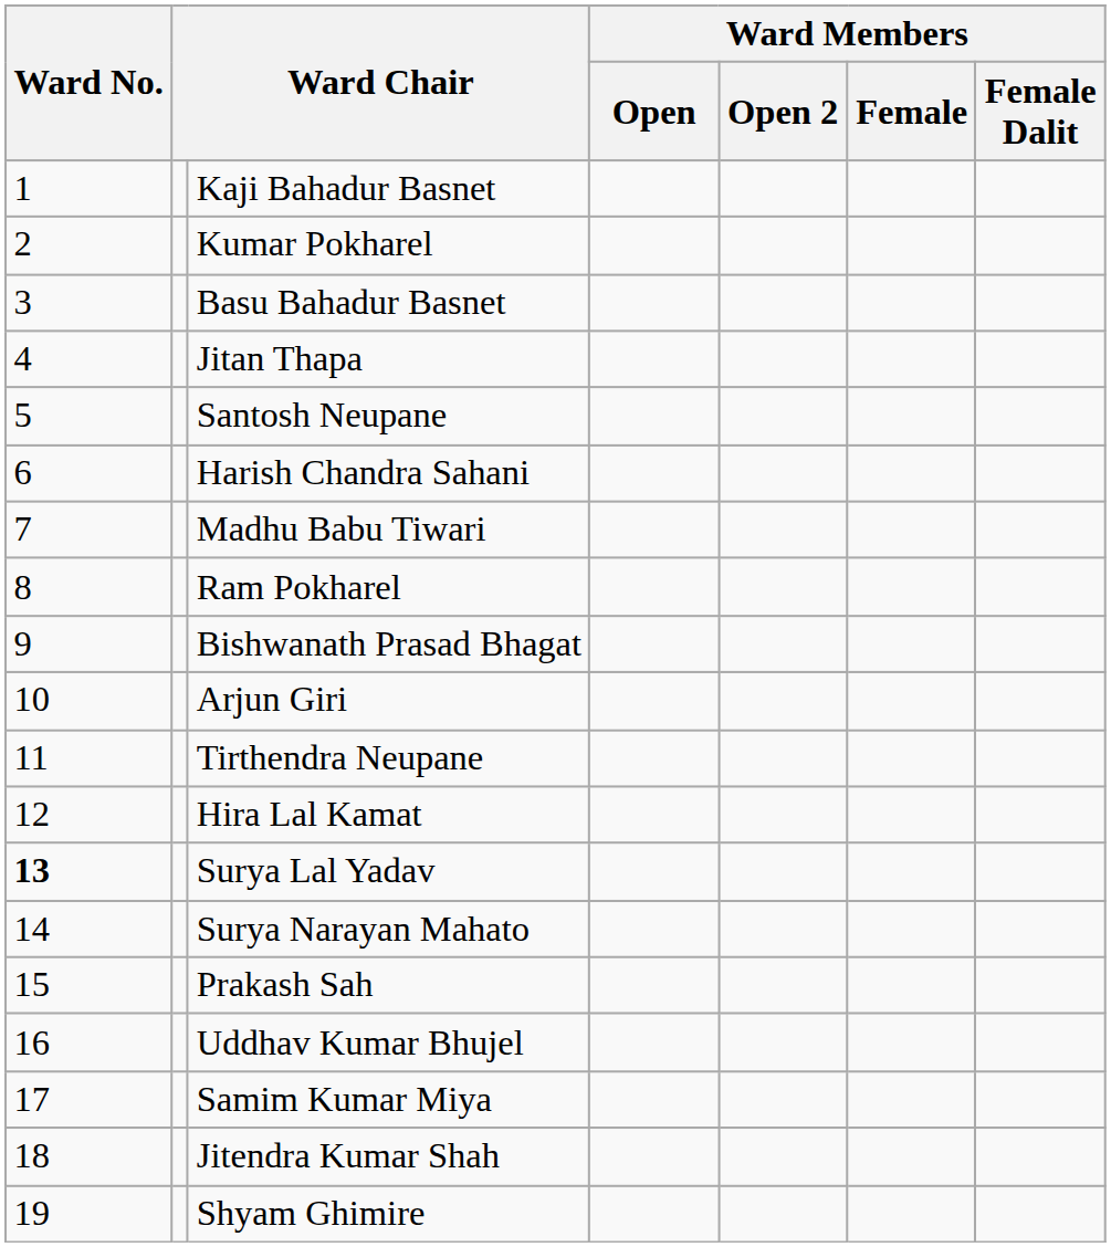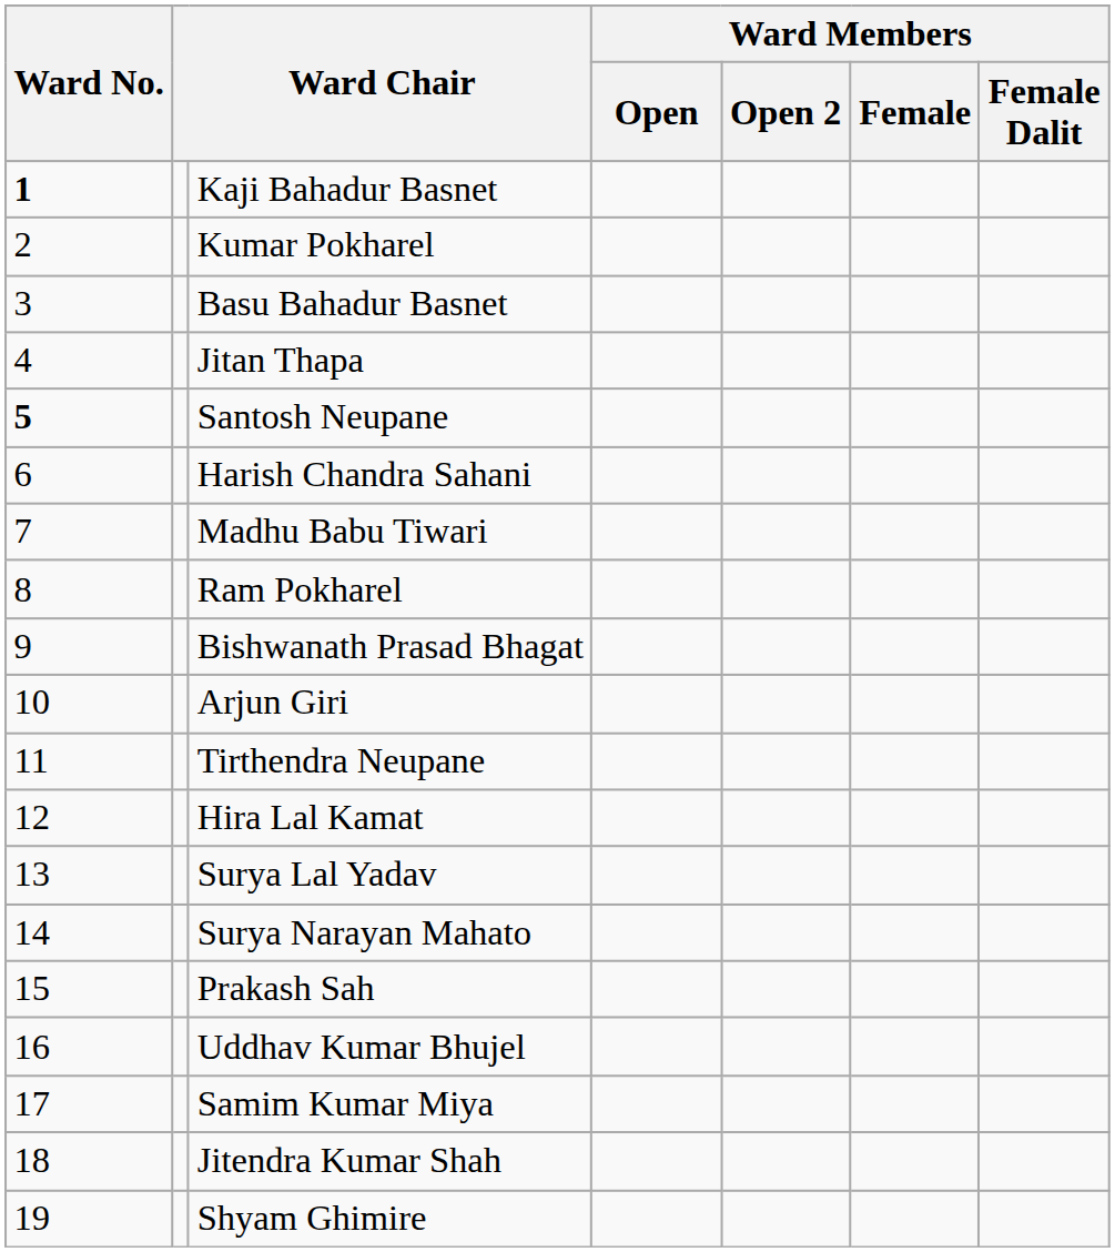Kaji Bahadur Basnet | Ward No.: normal -> bold
Santosh Neupane | Ward No.: normal -> bold
Surya Lal Yadav | Ward No.: bold -> normal
